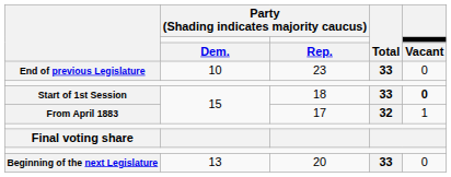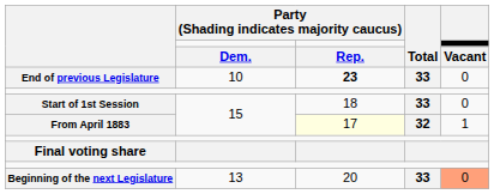End of previous Legislature | column 3: normal -> bold
Start of 1st Session | column 5: bold -> normal
From April 1883 | column 3: no background -> lightyellow background
Beginning of the next Legislature | column 5: no background -> lightsalmon background
